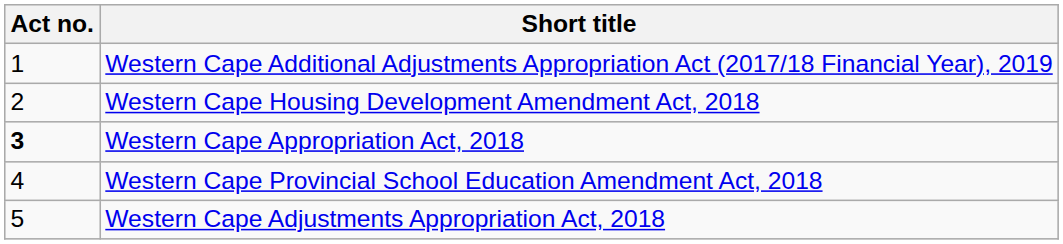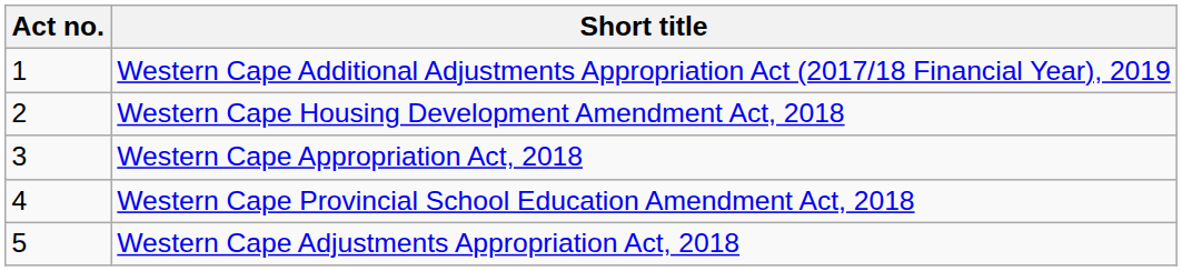Western Cape Appropriation Act, 2018 | Act no.: bold -> normal
